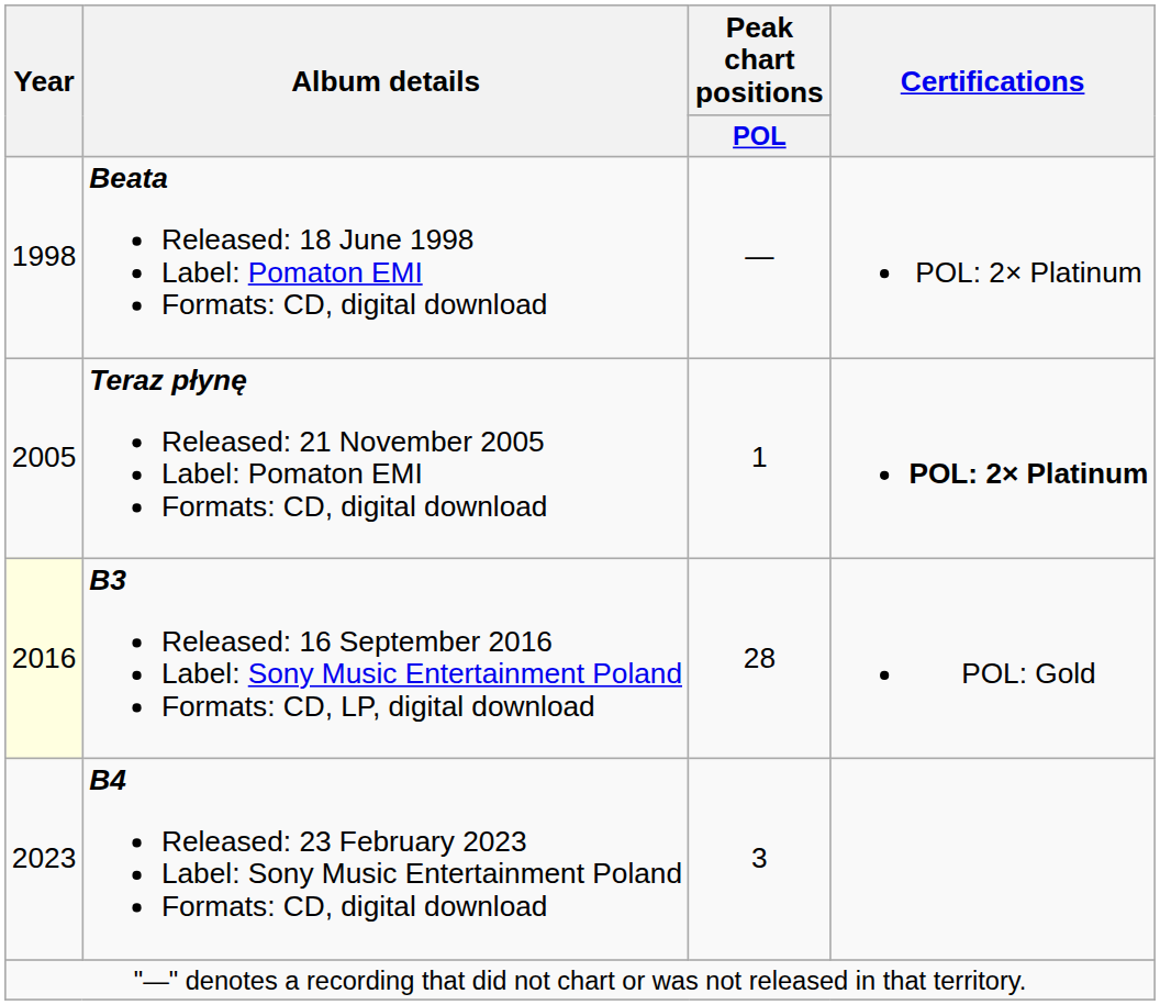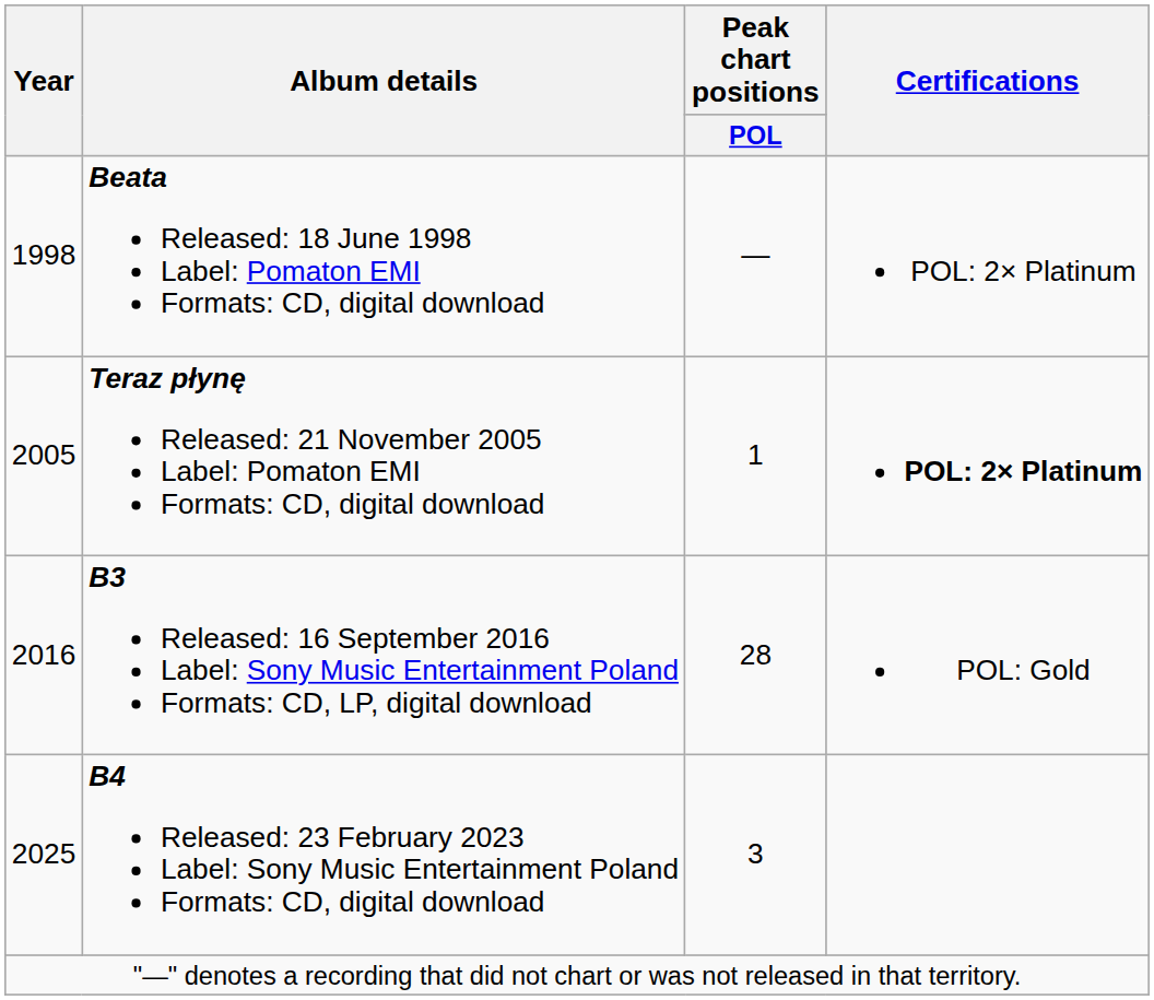row 5 | Year: lightyellow background -> no background
row 6 | Year: 2023 -> 2025
